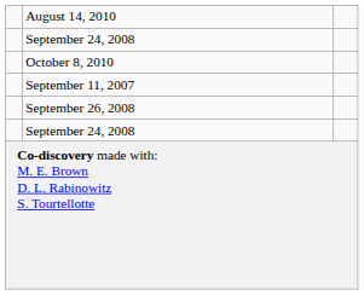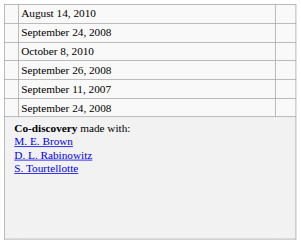rows swapped: September 11, 2007 <-> September 26, 2008
